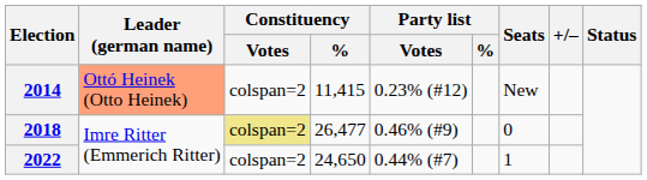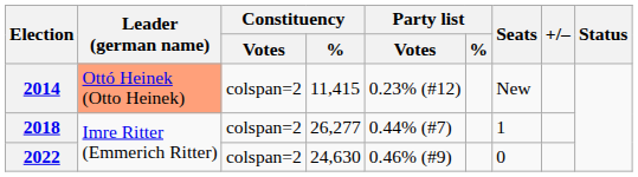2018 | Constituency / Votes: khaki background -> no background
2018 | Constituency / %: 26,477 -> 26,277
2018 | Party list / Votes: 0.46% (#9) -> 0.44% (#7)
2018 | Seats: 0 -> 1
2022 | Constituency / %: 24,650 -> 24,630
2022 | Party list / Votes: 0.44% (#7) -> 0.46% (#9)
2022 | Seats: 1 -> 0
